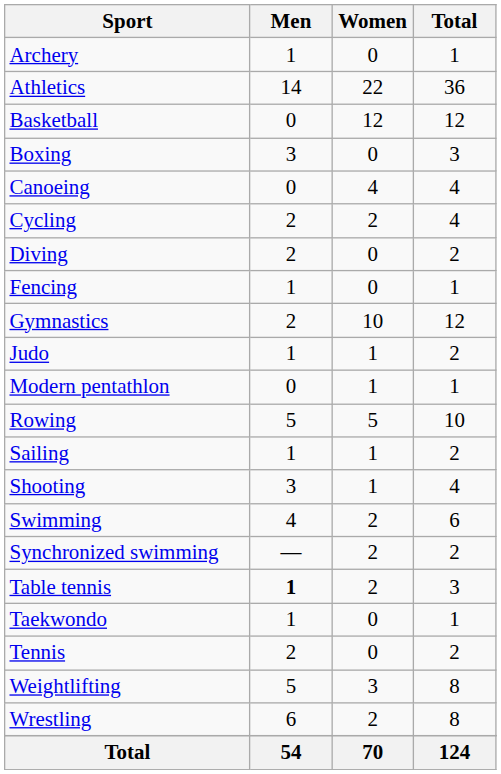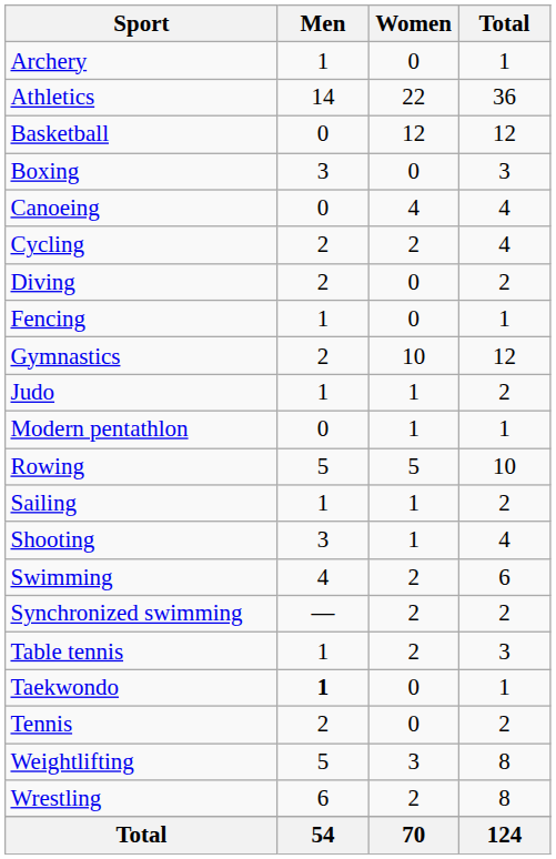Table tennis | Men: bold -> normal
Taekwondo | Men: normal -> bold
